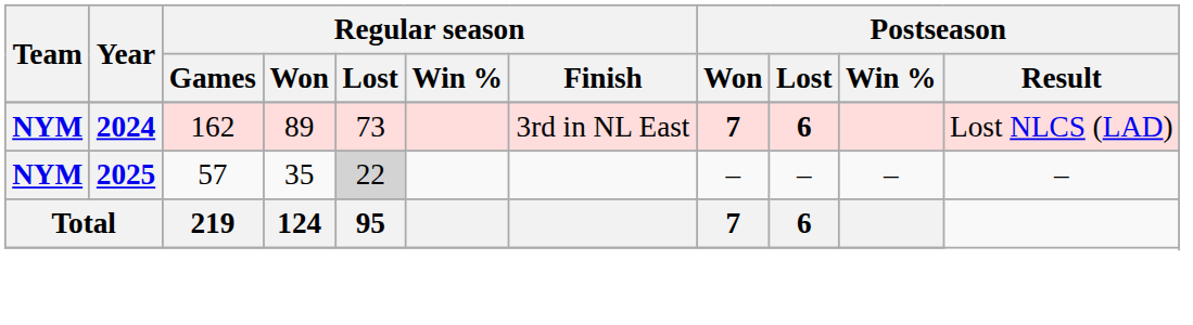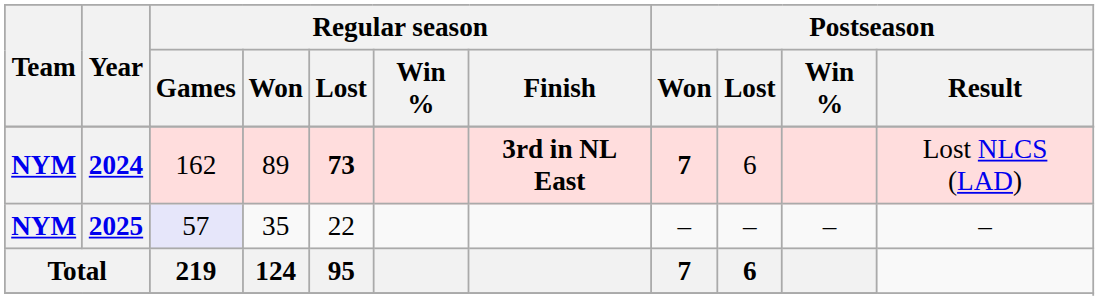2024 | Regular season / Lost: normal -> bold
2024 | Regular season / Finish: normal -> bold
2024 | Postseason / Lost: bold -> normal
2025 | Regular season / Games: no background -> lavender background
2025 | Regular season / Lost: lightgrey background -> no background
